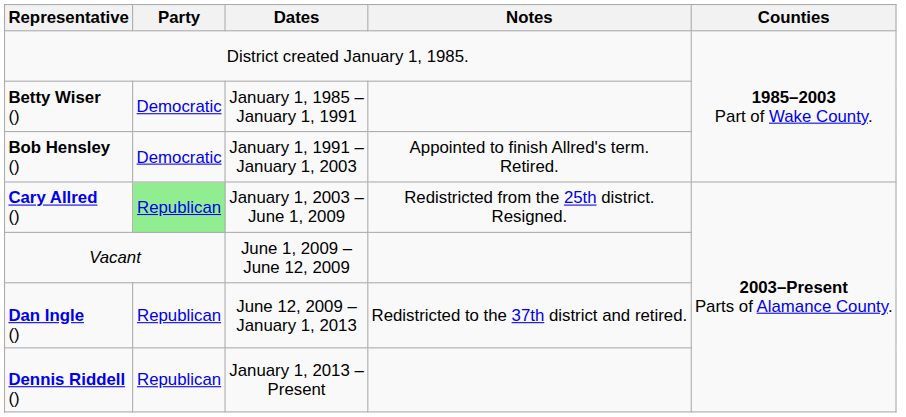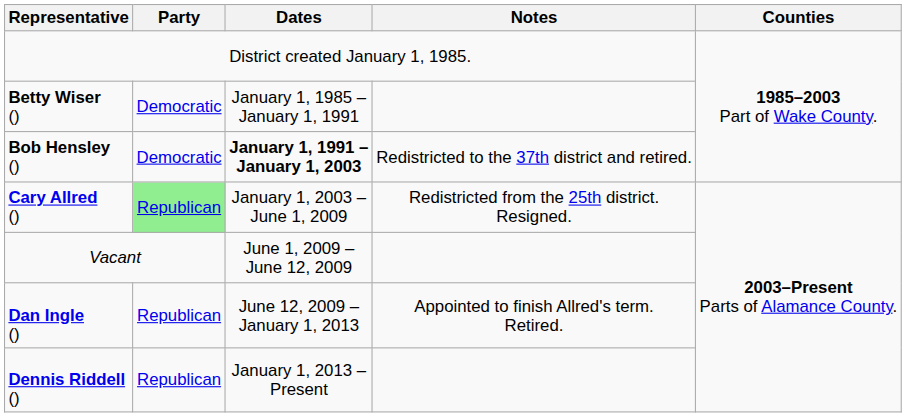Bob Hensley () | Dates: normal -> bold
Bob Hensley () | Notes: Appointed to finish Allred's term. Retired. -> Redistricted to the 37th district and retired.
Dan Ingle () | Notes: Redistricted to the 37th district and retired. -> Appointed to finish Allred's term. Retired.
